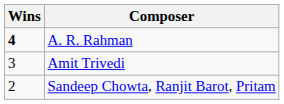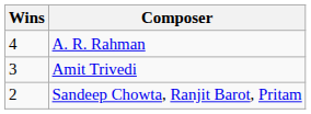A. R. Rahman | Wins: bold -> normal
